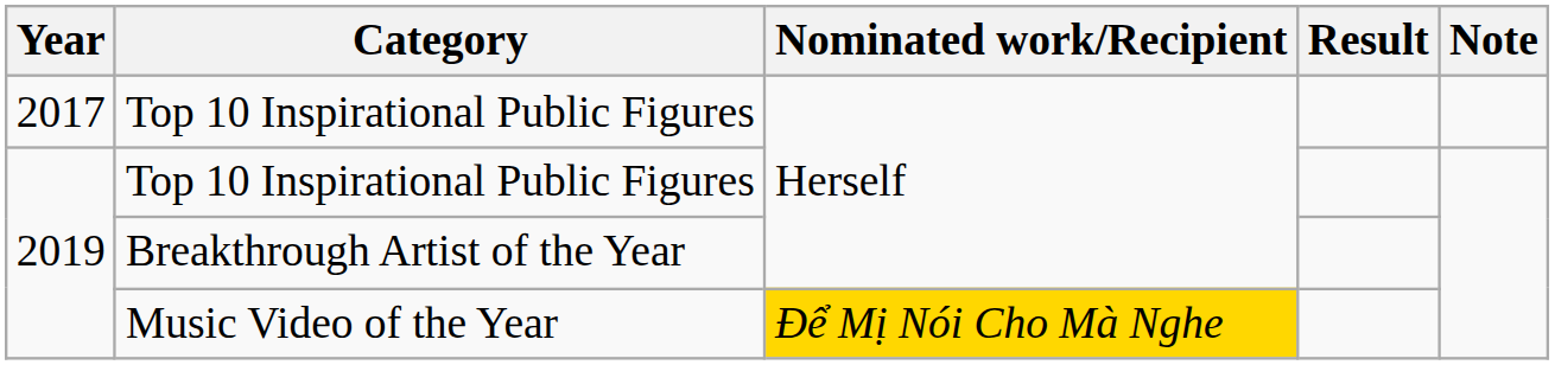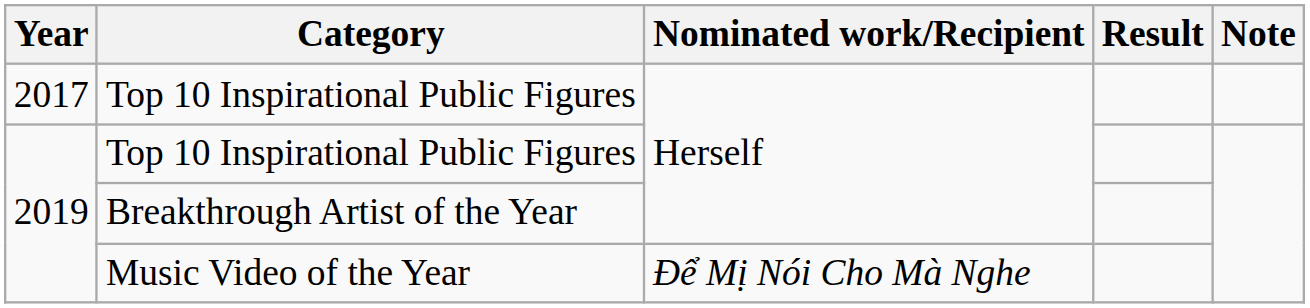Music Video of the Year | Nominated work/Recipient: gold background -> no background
